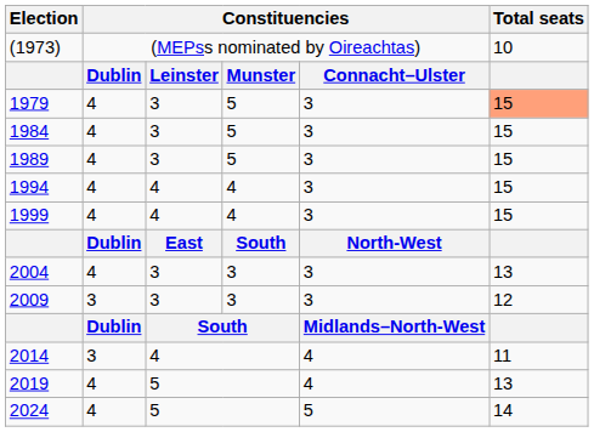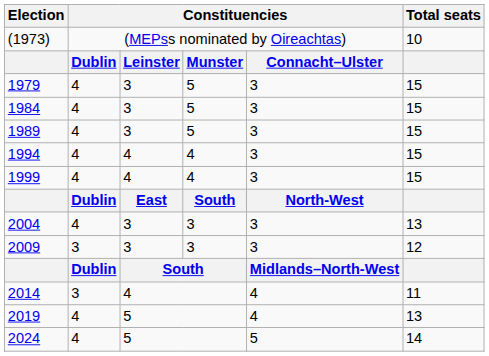1979 | Total seats: lightsalmon background -> no background
